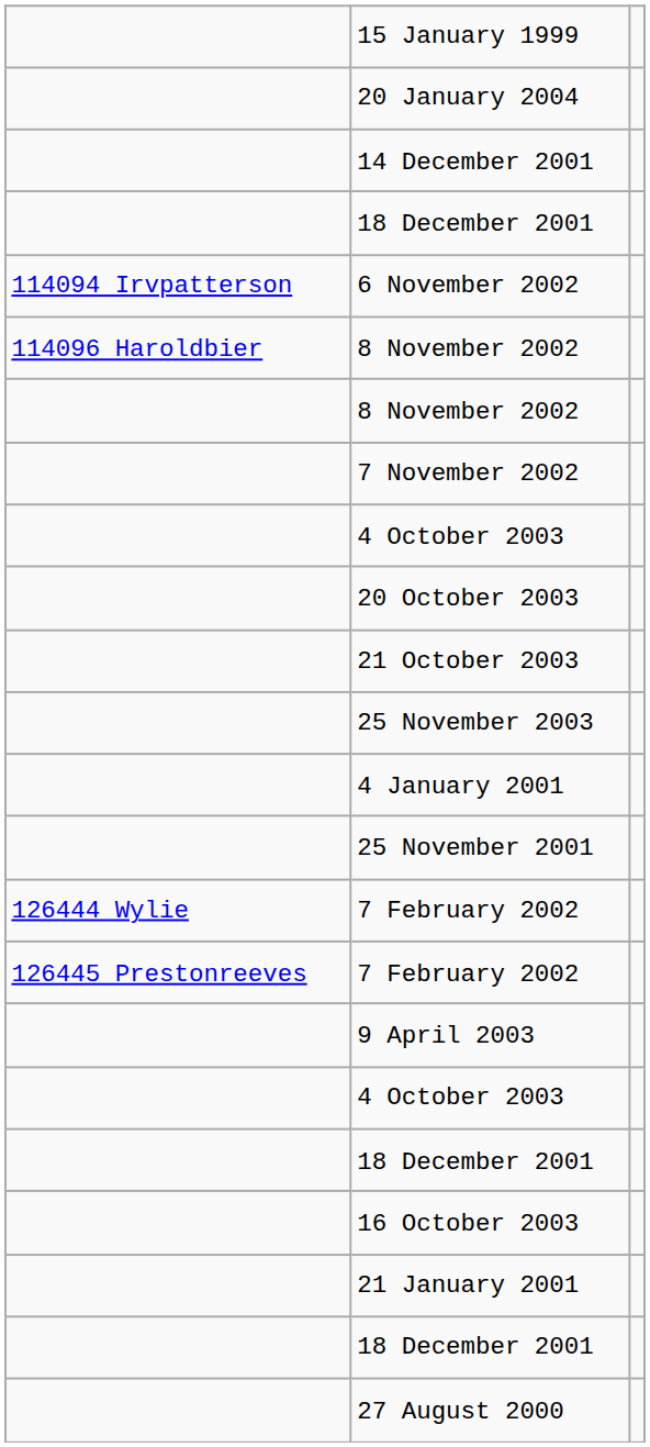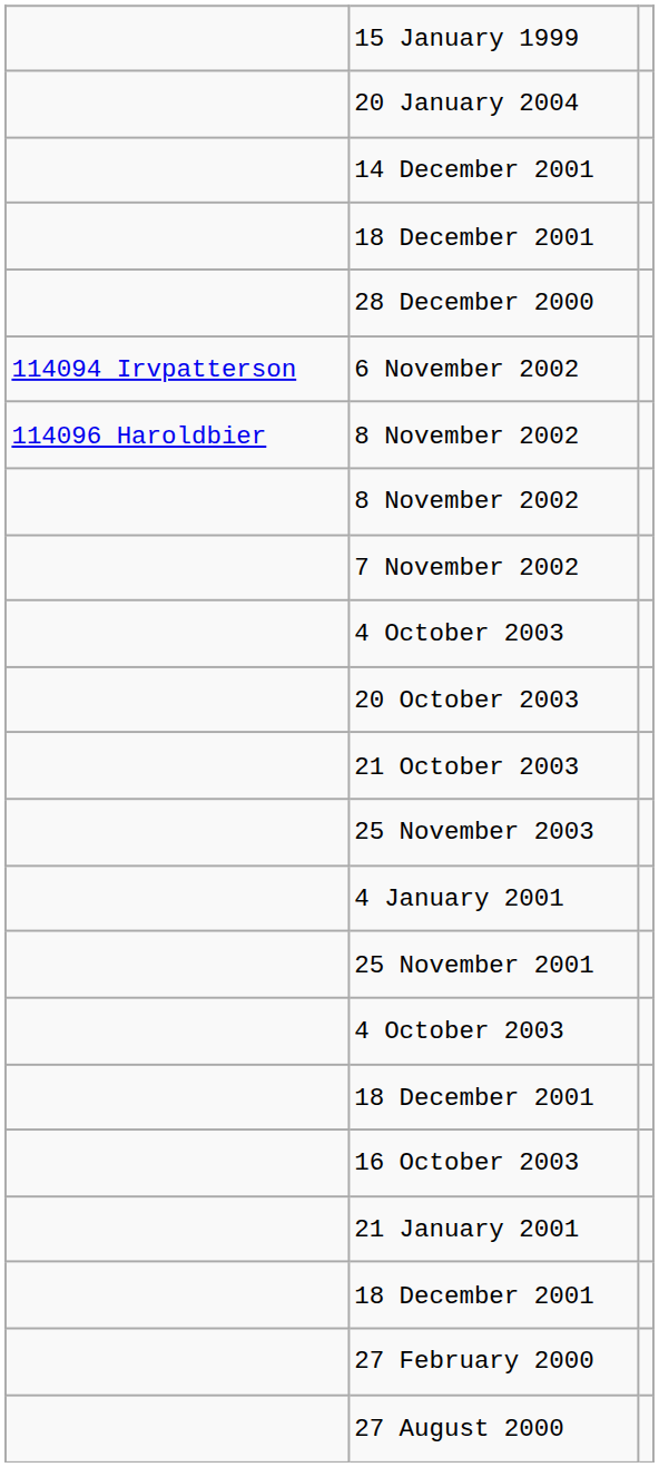+ row: 28 December 2000
- row: 126444 Wylie | 7 February 2002
- row: 126445 Prestonreeves | 7 February 2002
- row: 9 April 2003
+ row: 27 February 2000
